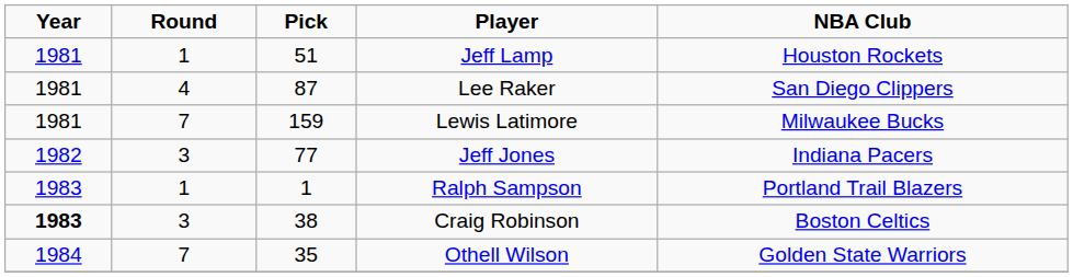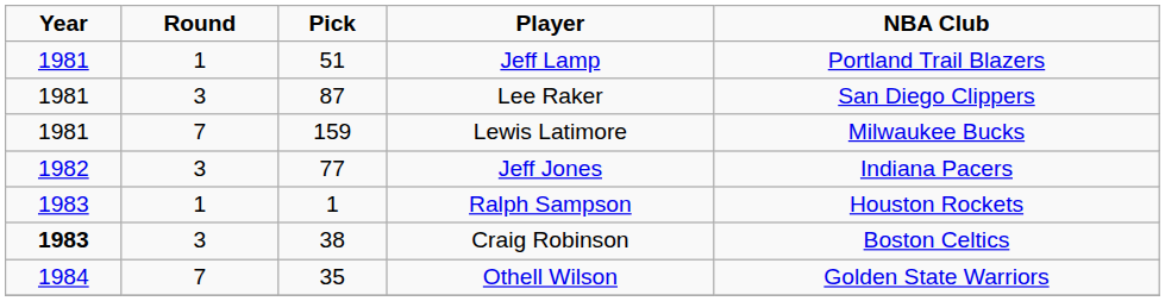Jeff Lamp | NBA Club: Houston Rockets -> Portland Trail Blazers
Lee Raker | Round: 4 -> 3
Ralph Sampson | NBA Club: Portland Trail Blazers -> Houston Rockets
